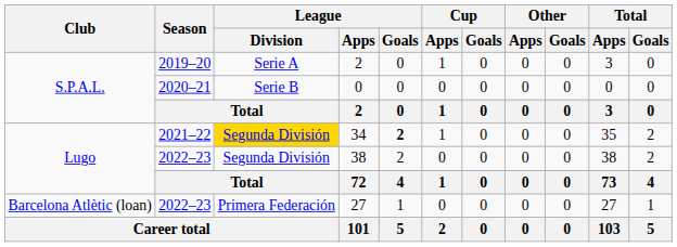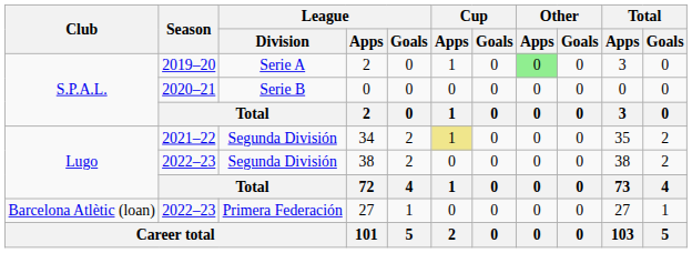2019–20 / 2 | Other / Apps: no background -> lightgreen background
34 | League / Division: gold background -> no background
34 | League / Goals: bold -> normal
34 | Cup / Apps: no background -> khaki background
